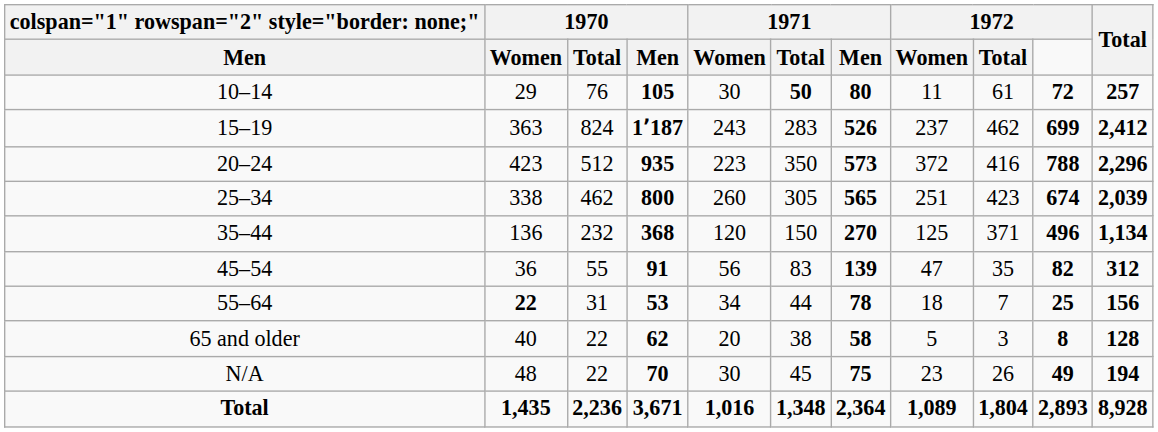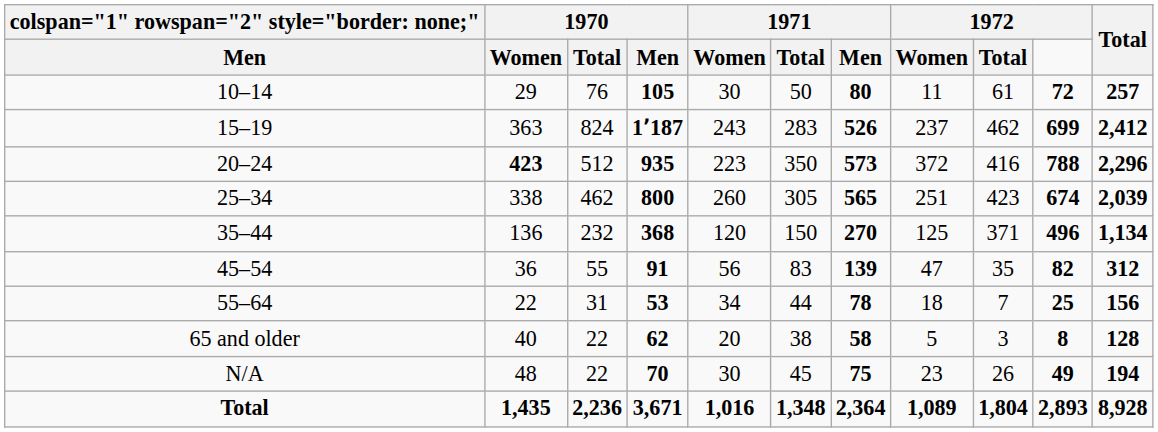10–14 | 1971 / Total: bold -> normal
20–24 | 1970 / Women: normal -> bold
55–64 | 1970 / Women: bold -> normal
